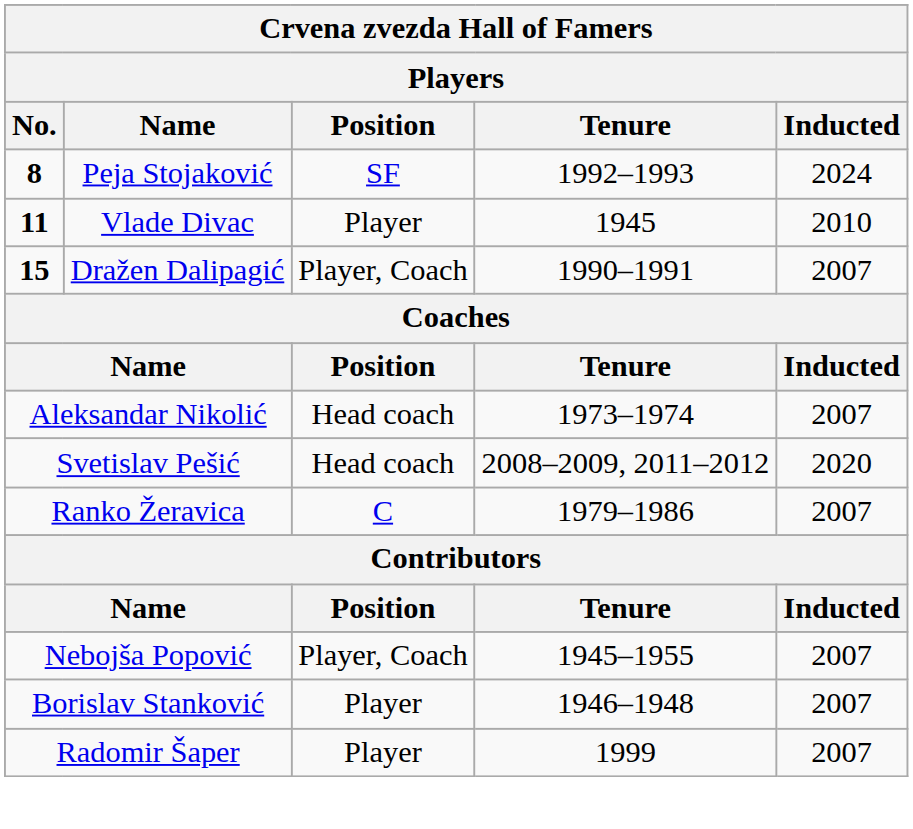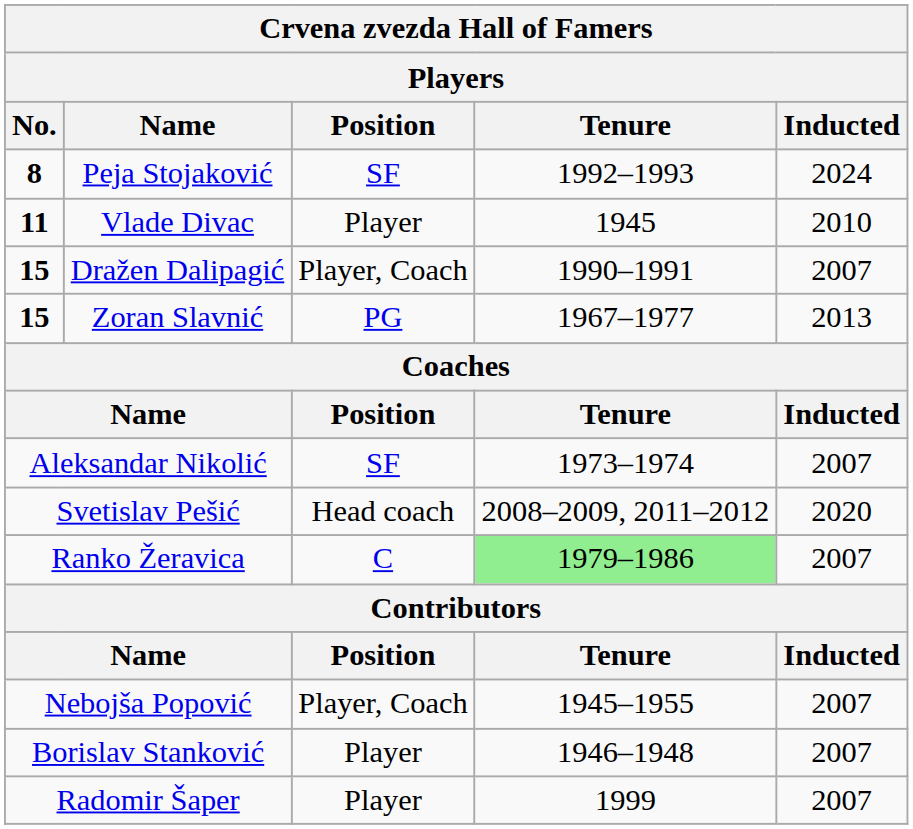+ row: 15 | Zoran Slavnić | PG | 1967–1977 | 2013
Aleksandar Nikolić | Position: Head coach -> SF
Ranko Žeravica | Tenure: no background -> lightgreen background
